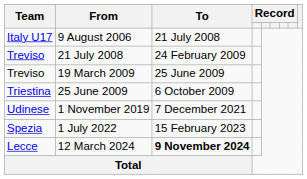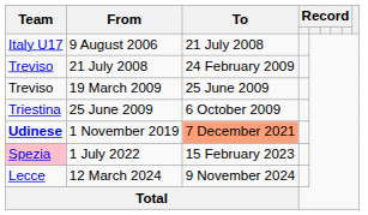1 November 2019 | Team: normal -> bold
1 November 2019 | To: no background -> lightsalmon background
1 July 2022 | Team: no background -> pink background
12 March 2024 | To: bold -> normal
